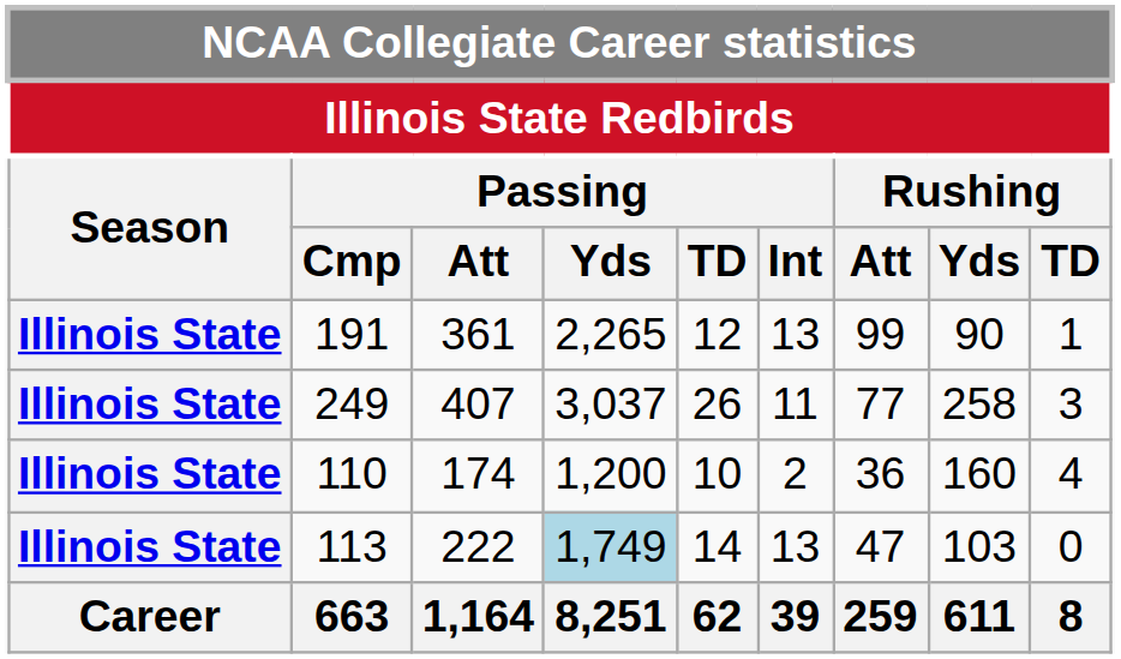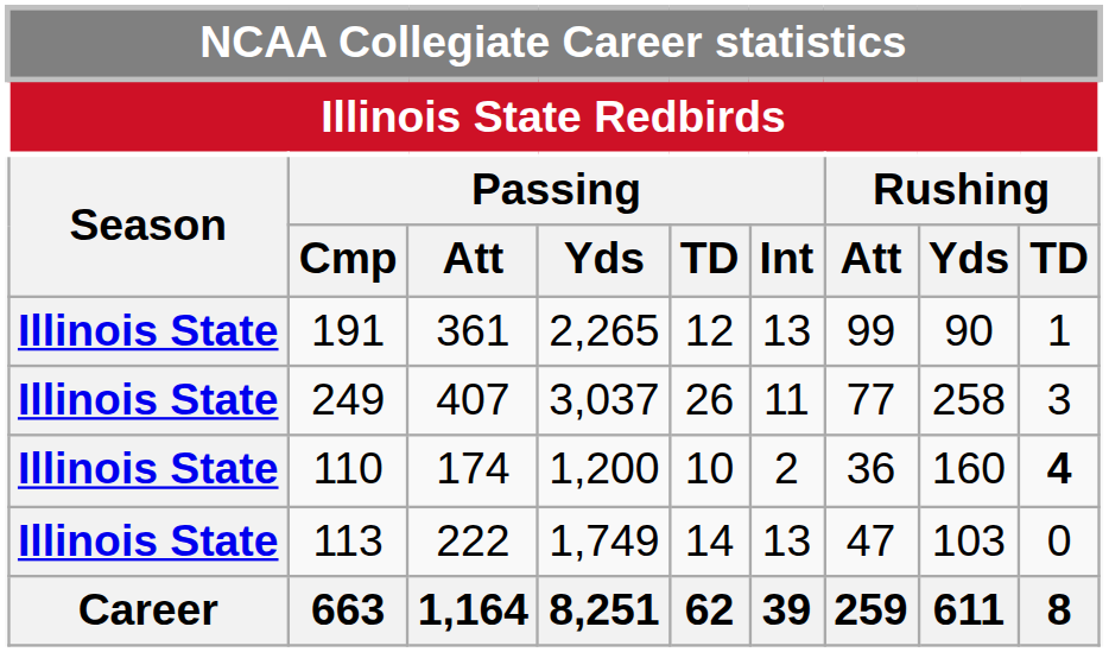110 | Rushing / TD: normal -> bold
113 | Passing / Yds: lightblue background -> no background
